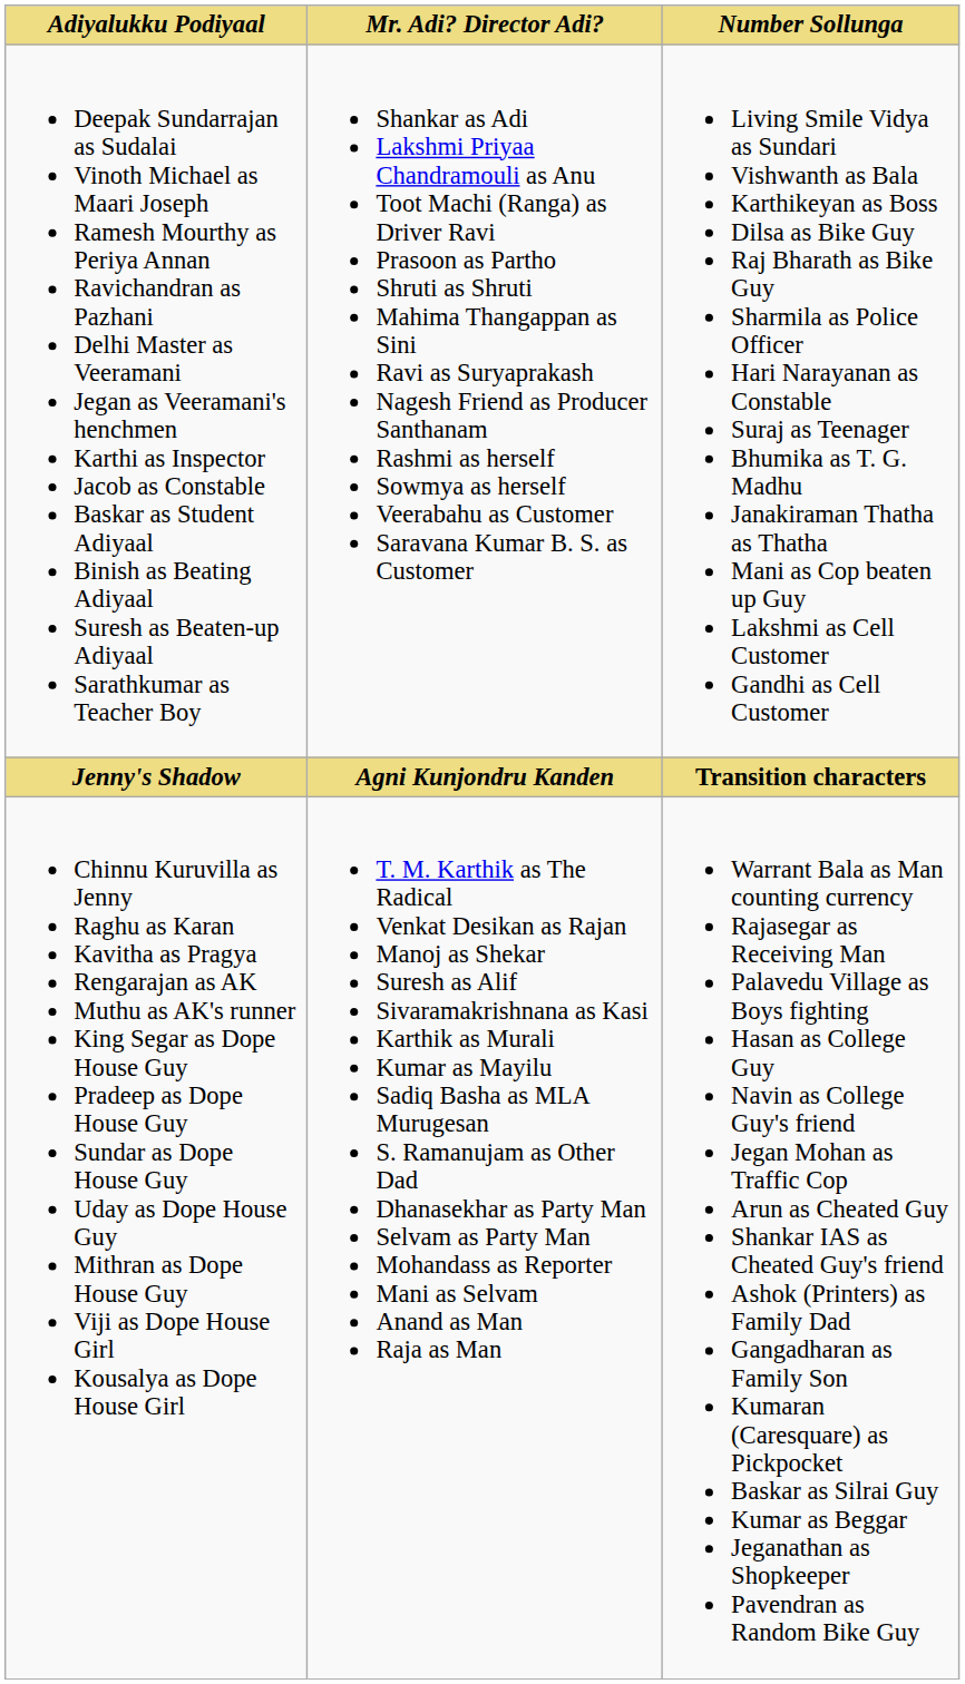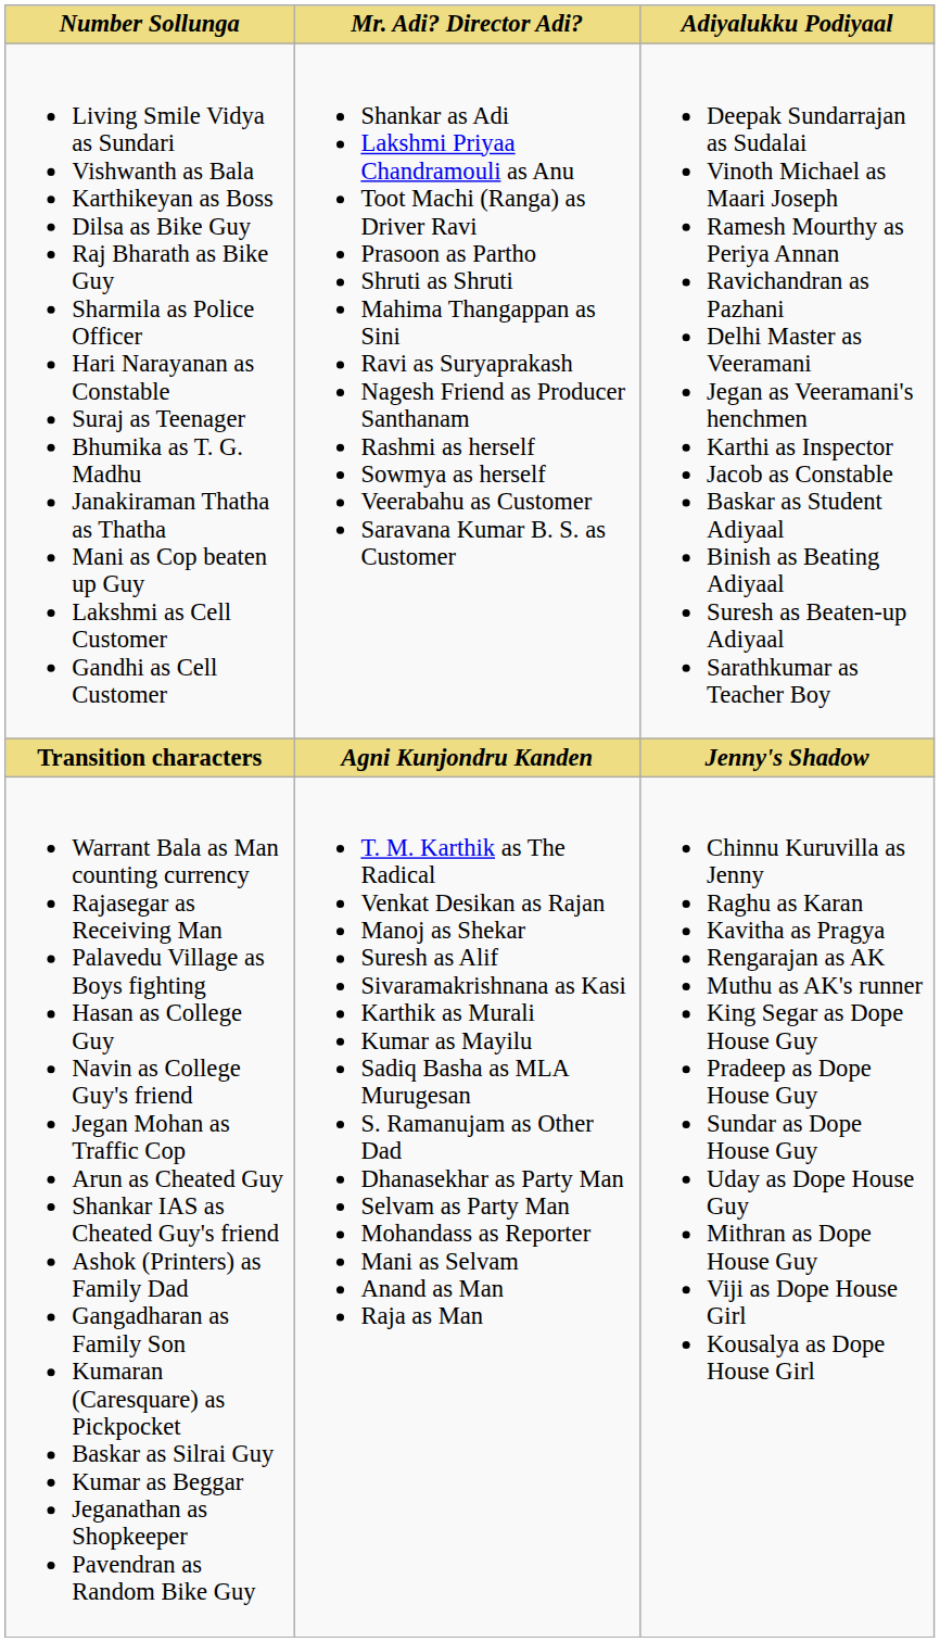columns swapped: Adiyalukku Podiyaal <-> Number Sollunga
